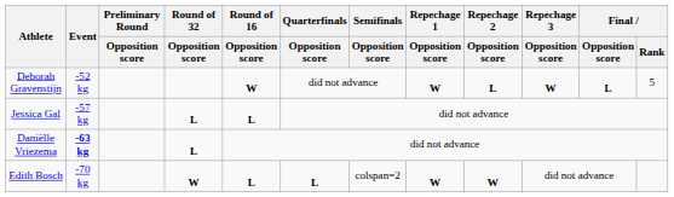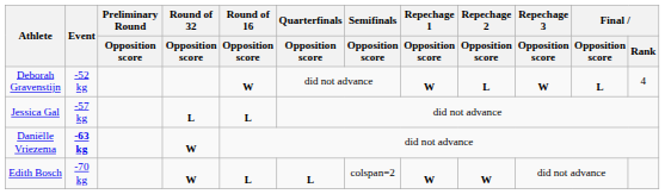Deborah Gravenstijn | Final / Rank: 5 -> 4
Daniëlle Vriezema | Round of 32 / Opposition score: L -> W
